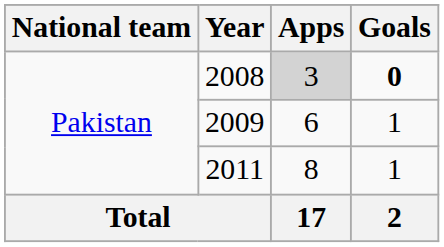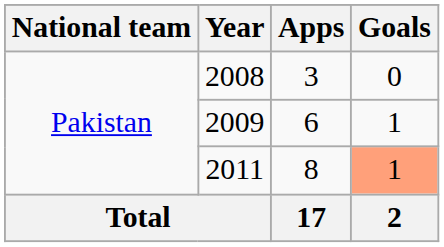2008 | Apps: lightgrey background -> no background
2008 | Goals: bold -> normal
2011 | Goals: no background -> lightsalmon background
